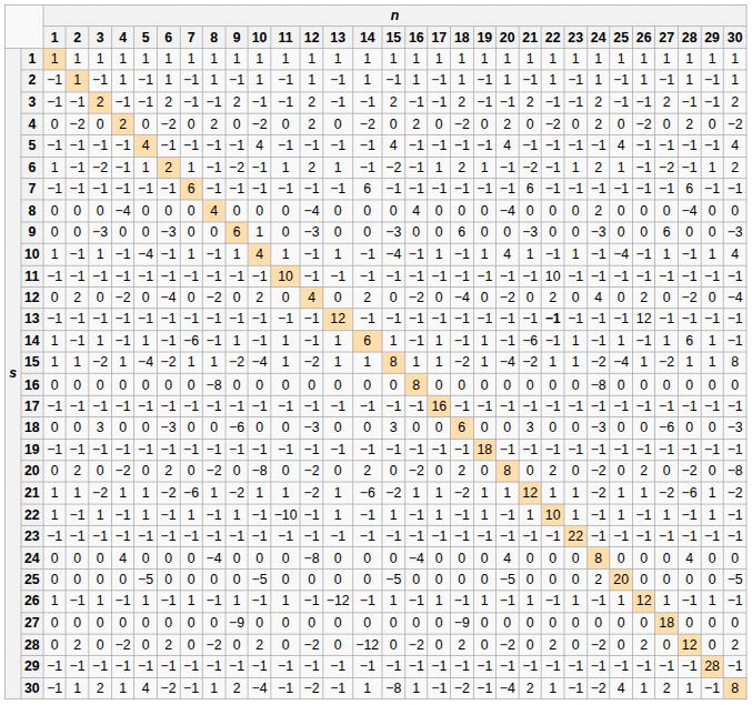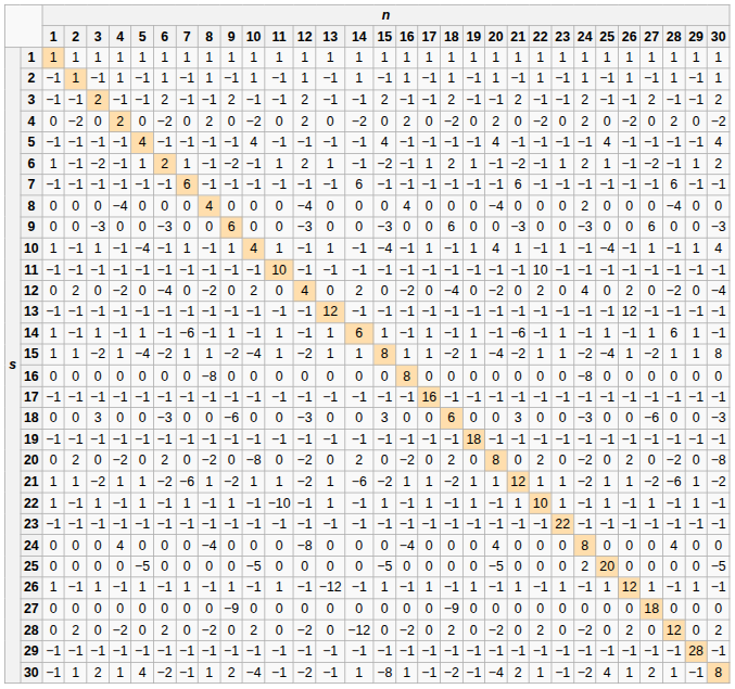row 11 | n / 10: 1 -> 0
row 15 | n / 22: bold -> normal
